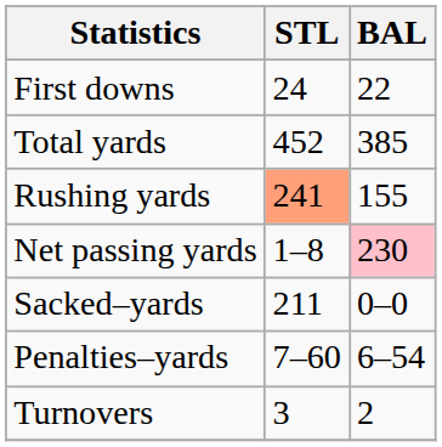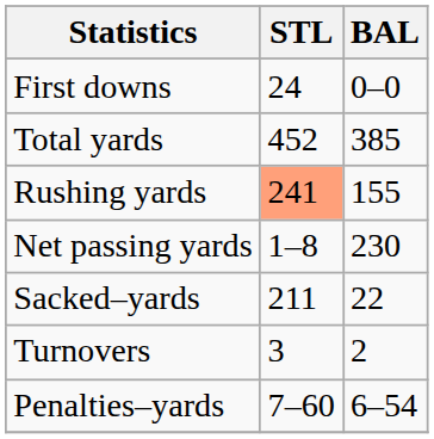First downs | BAL: 22 -> 0–0
Net passing yards | BAL: pink background -> no background
Sacked–yards | BAL: 0–0 -> 22
rows swapped: Turnovers <-> Penalties–yards
